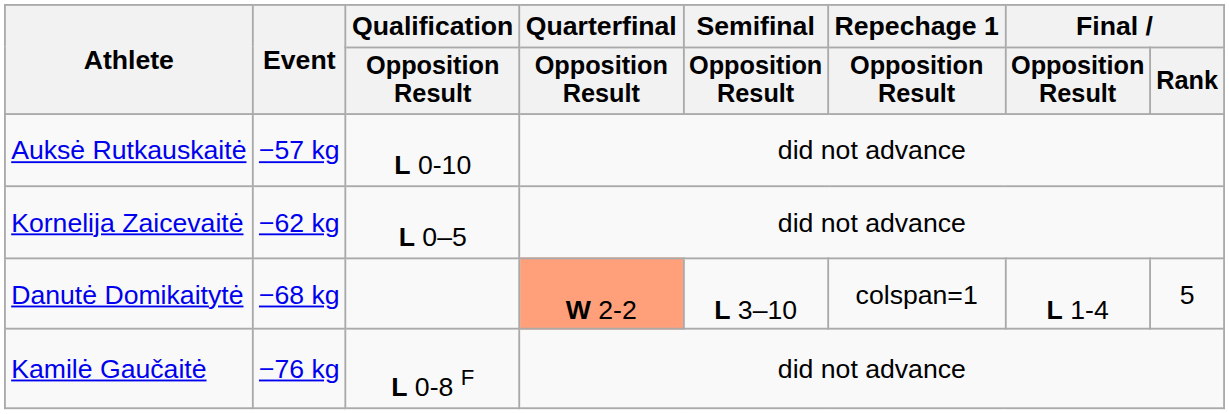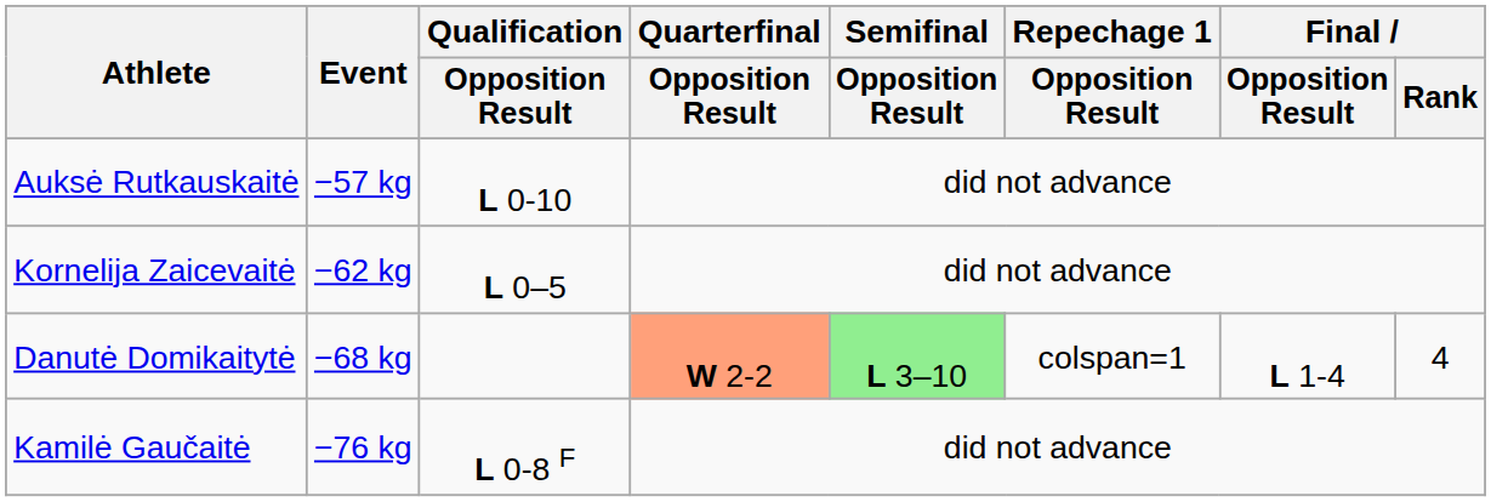Danutė Domikaitytė | Semifinal / Opposition Result: no background -> lightgreen background
Danutė Domikaitytė | Final / Rank: 5 -> 4
